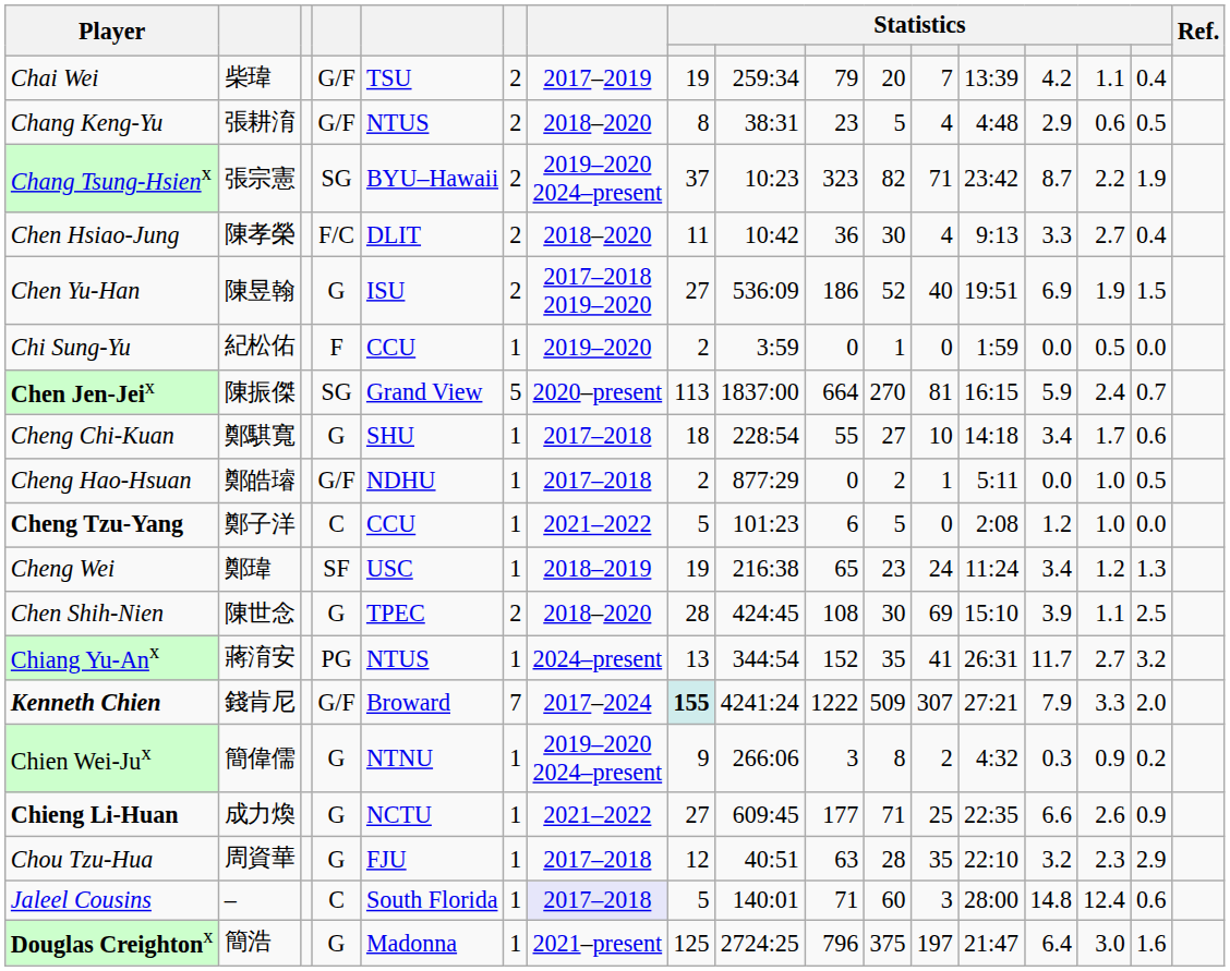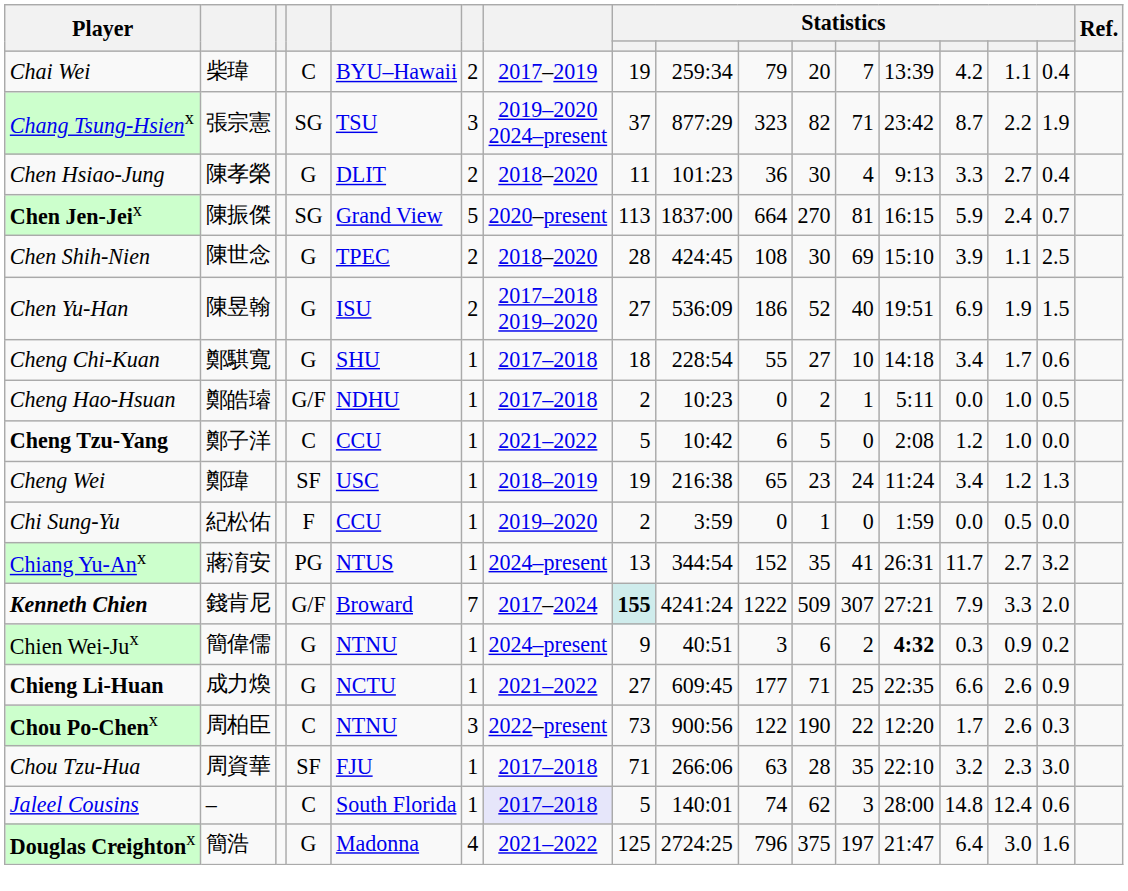Chai Wei | column 4: G/F -> C
Chai Wei | column 5: TSU -> BYU–Hawaii
- row: Chang Keng-Yu | 張耕淯 | G/F | NTUS | 2 | 2018–2020 | 8 | 38:31 | 23 | 5 | 4 | 4:48 | 2.9 | 0.6 | 0.5
Chang Tsung-Hsienx | column 5: BYU–Hawaii -> TSU
Chang Tsung-Hsienx | column 6: 2 -> 3
Chang Tsung-Hsienx | column 9: 10:23 -> 877:29
Chen Hsiao-Jung | column 4: F/C -> G
Chen Hsiao-Jung | column 9: 10:42 -> 101:23
rows swapped: Chen Jen-Jeix <-> Chen Yu-Han
rows swapped: Chen Shih-Nien <-> Chi Sung-Yu
Cheng Hao-Hsuan | column 9: 877:29 -> 10:23
Cheng Tzu-Yang | column 9: 101:23 -> 10:42
Chien Wei-Jux | column 7: 2019–2020 2024–present -> 2024–present
Chien Wei-Jux | column 9: 266:06 -> 40:51
Chien Wei-Jux | column 11: 8 -> 6
Chien Wei-Jux | column 13: normal -> bold
+ row: Chou Po-Chenx | 周柏臣 | C | NTNU | 3 | 2022–present | 73 | 900:56 | 122 | 190 | 22 | 12:20 | 1.7 | 2.6 | 0.3
Chou Tzu-Hua | column 4: G -> SF
Chou Tzu-Hua | column 8: 12 -> 71
Chou Tzu-Hua | column 9: 40:51 -> 266:06
Chou Tzu-Hua | column 16: 2.9 -> 3.0
Jaleel Cousins | column 10: 71 -> 74
Jaleel Cousins | column 11: 60 -> 62
Douglas Creightonx | column 6: 1 -> 4
Douglas Creightonx | column 7: 2021–present -> 2021–2022
